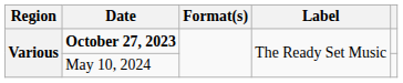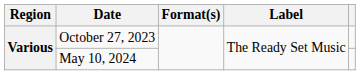October 27, 2023 | Date: bold -> normal
